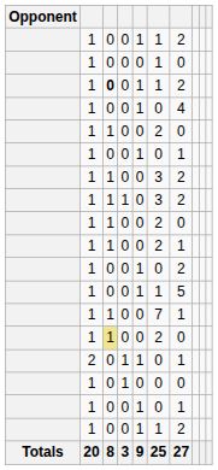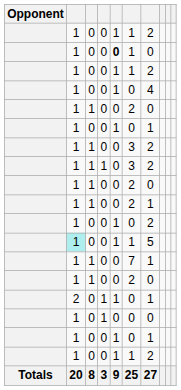row 3 | column 5: normal -> bold
row 4 | column 3: bold -> normal
row 13 | column 2: no background -> paleturquoise background
row 15 | column 3: khaki background -> no background
